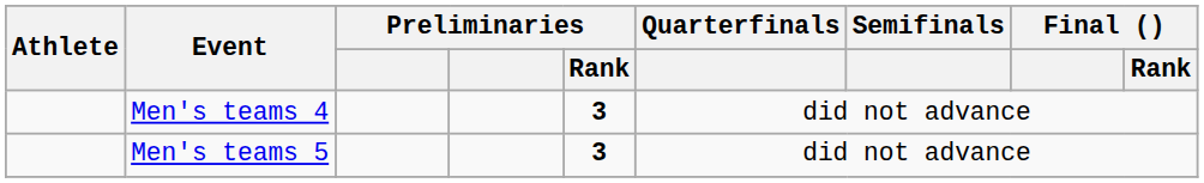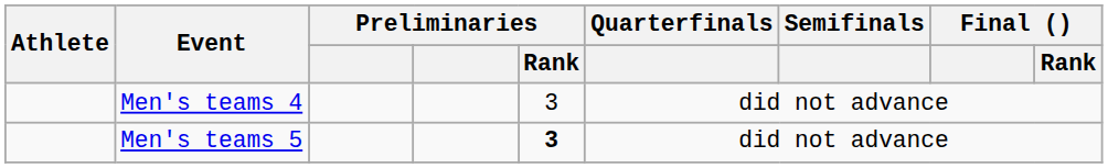Men's teams 4 | Preliminaries / Rank: bold -> normal
